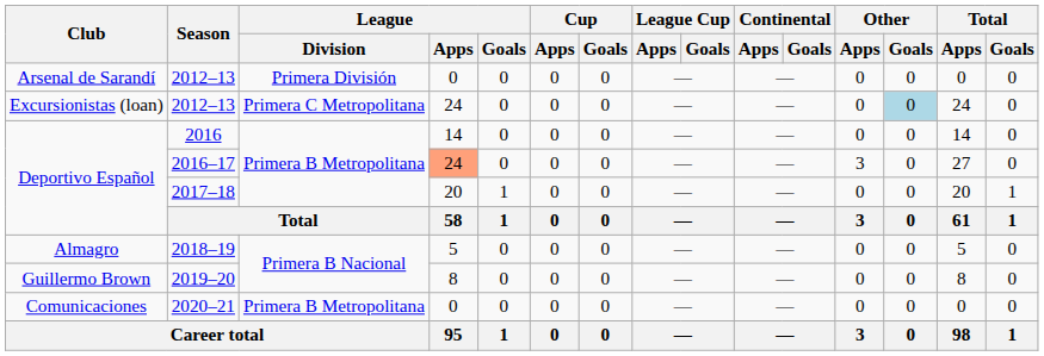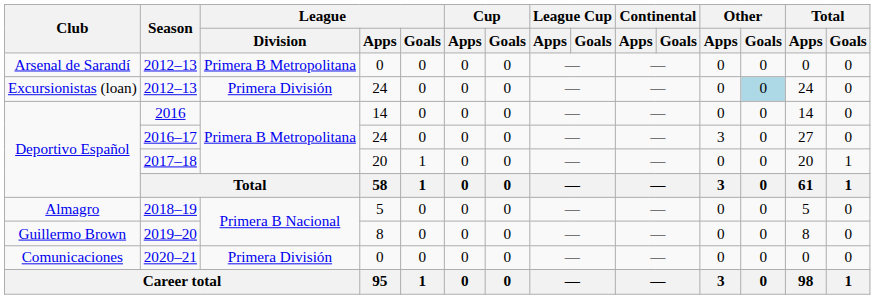Arsenal de Sarandí / 2012–13 | League / Division: Primera División -> Primera B Metropolitana
Excursionistas (loan) / 2012–13 | League / Division: Primera C Metropolitana -> Primera División
2016–17 | League / Apps: lightsalmon background -> no background
2020–21 | League / Division: Primera B Metropolitana -> Primera División
